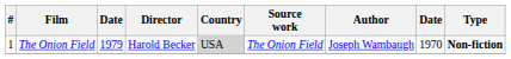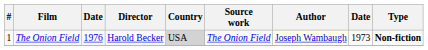row 2 | column 3: 1979 -> 1976
row 2 | Author: no background -> lightyellow background
row 2 | column 8: 1970 -> 1973
